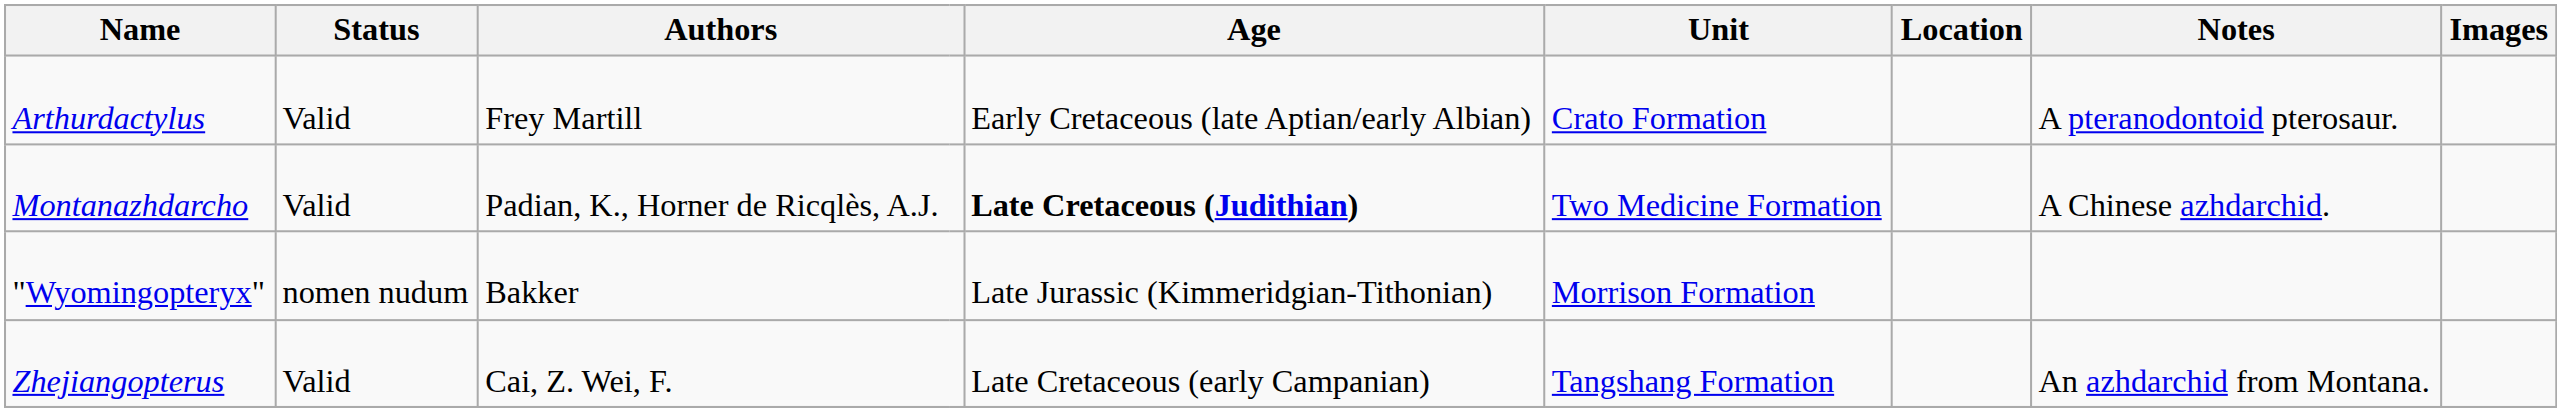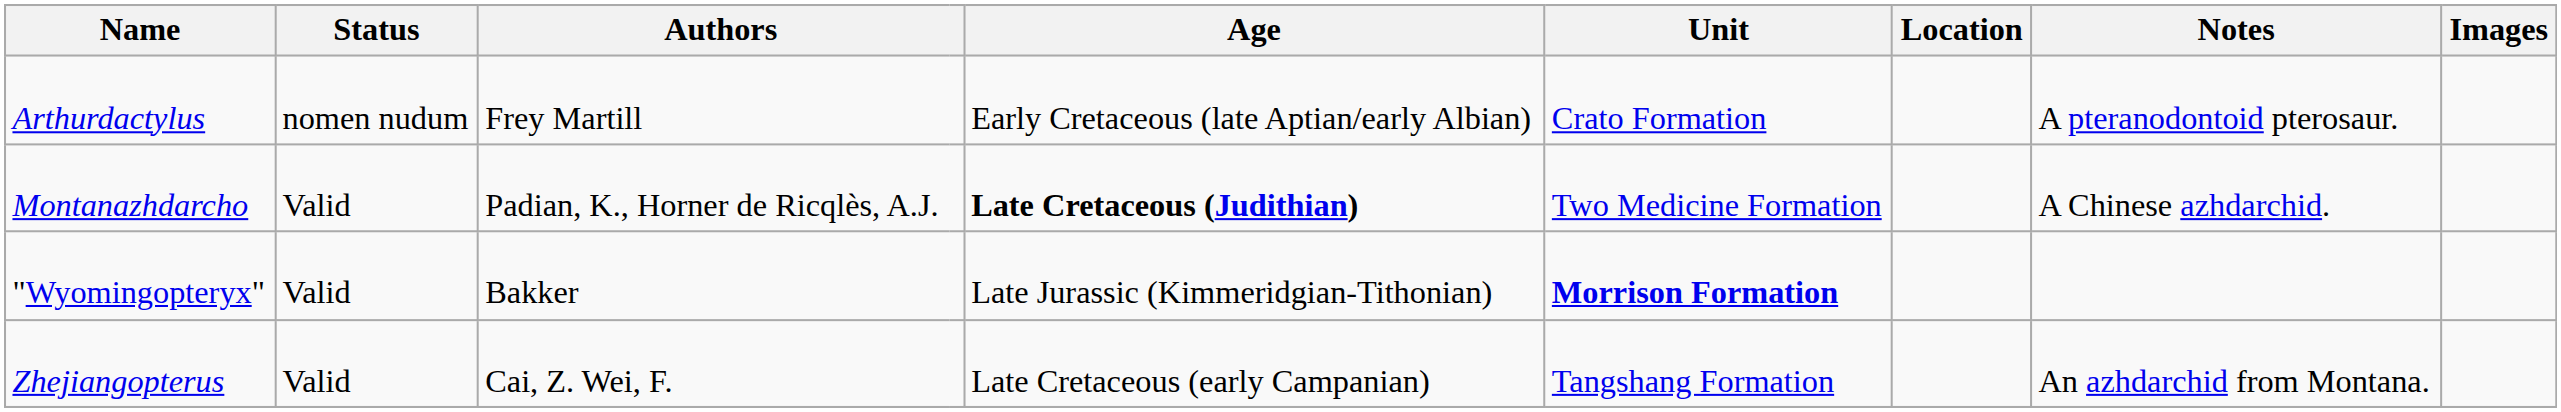Arthurdactylus | Status: Valid -> nomen nudum
"Wyomingopteryx" | Status: nomen nudum -> Valid
"Wyomingopteryx" | Unit: normal -> bold
